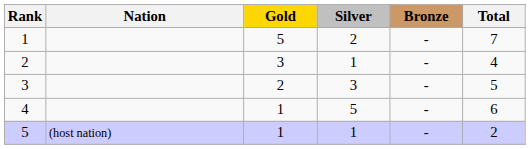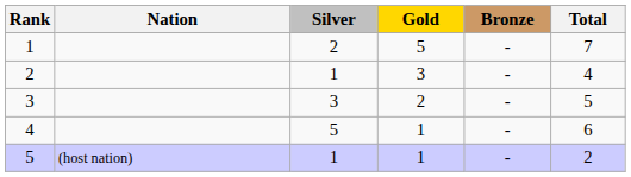columns swapped: Gold <-> Silver
